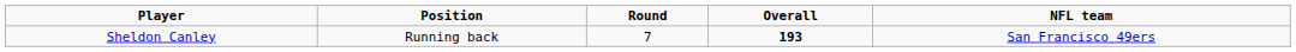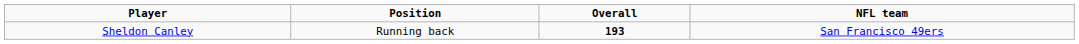- column: Round | 7
